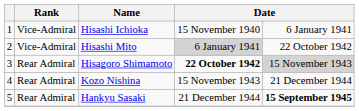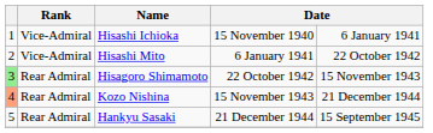Hisashi Mito | column 4: lightgrey background -> no background
Hisagoro Shimamoto | column 1: no background -> lightgreen background
Hisagoro Shimamoto | column 4: bold -> normal
Hisagoro Shimamoto | column 5: lightgrey background -> no background
Kozo Nishina | column 1: no background -> lightsalmon background
Hankyu Sasaki | column 5: bold -> normal
